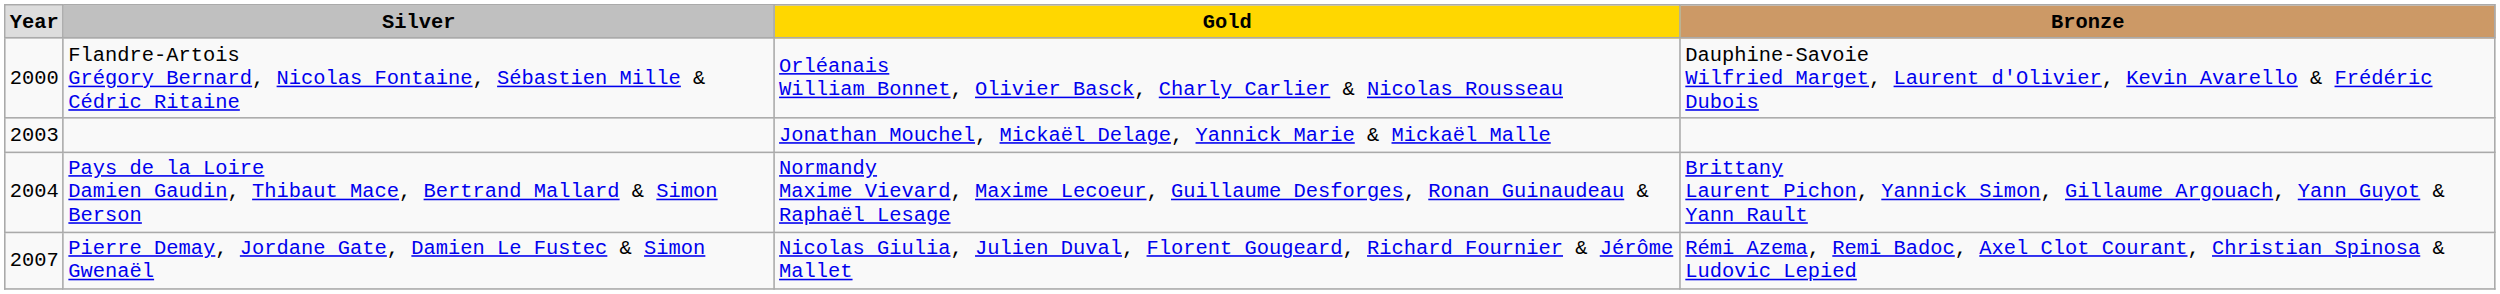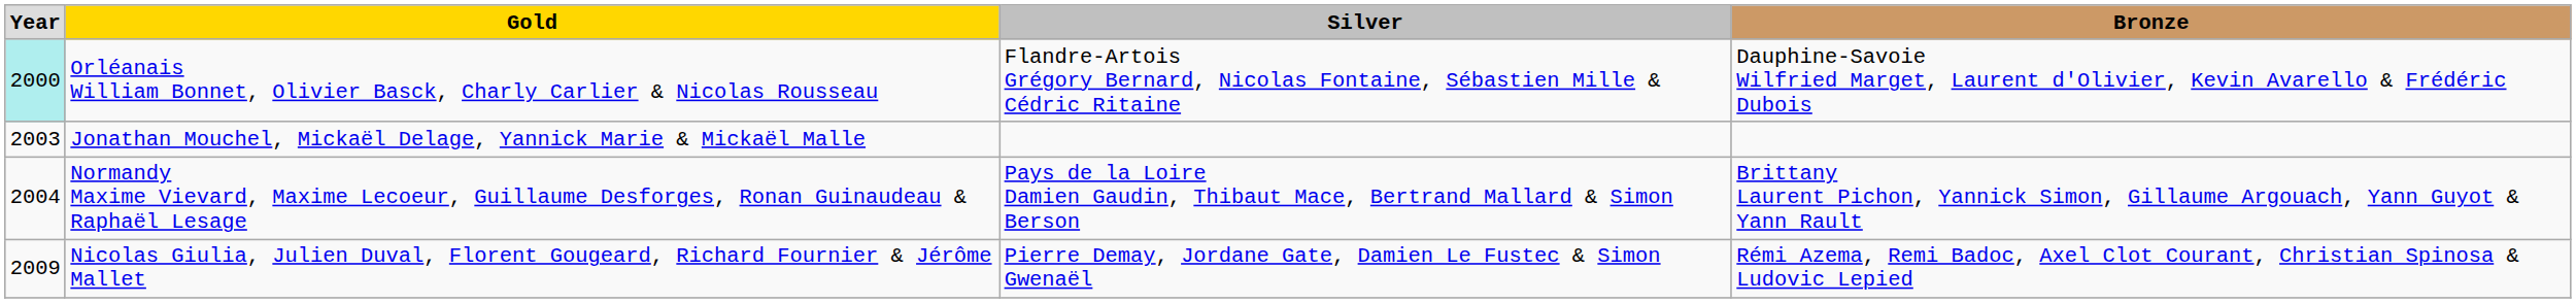columns swapped: Gold <-> Silver
row 2 | Year: no background -> paleturquoise background
row 5 | Year: 2007 -> 2009
